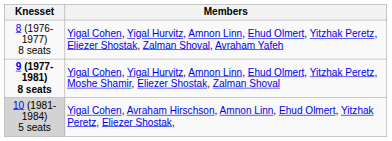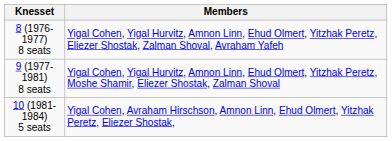9 (1977-1981) 8 seats | Knesset: bold -> normal
10 (1981-1984) 5 seats | Knesset: lightgrey background -> no background
